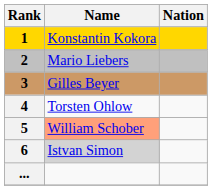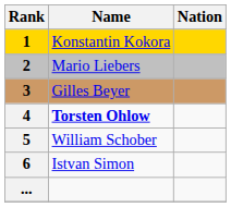Torsten Ohlow | Name: normal -> bold
William Schober | Name: lightsalmon background -> no background
Istvan Simon | Name: lightgrey background -> no background
